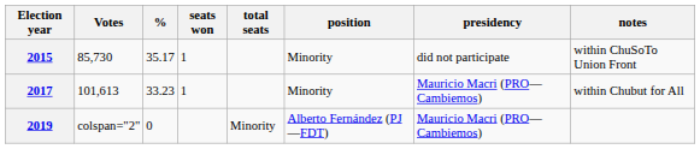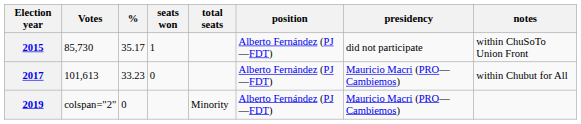2015 | position: Minority -> Alberto Fernández (PJ—FDT)
2017 | seats won: 1 -> 0
2017 | position: Minority -> Alberto Fernández (PJ—FDT)
